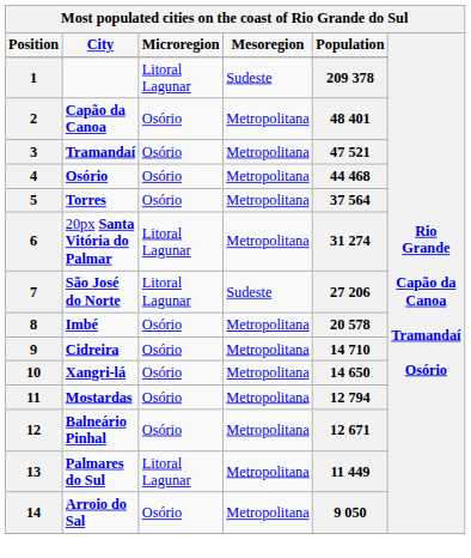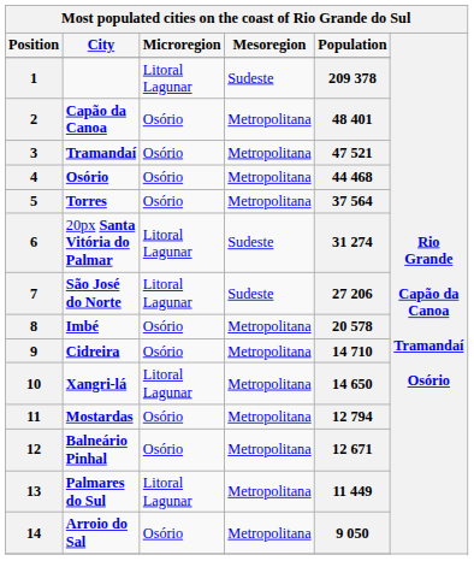6 | Mesoregion: Metropolitana -> Sudeste
10 | Microregion: Osório -> Litoral Lagunar
